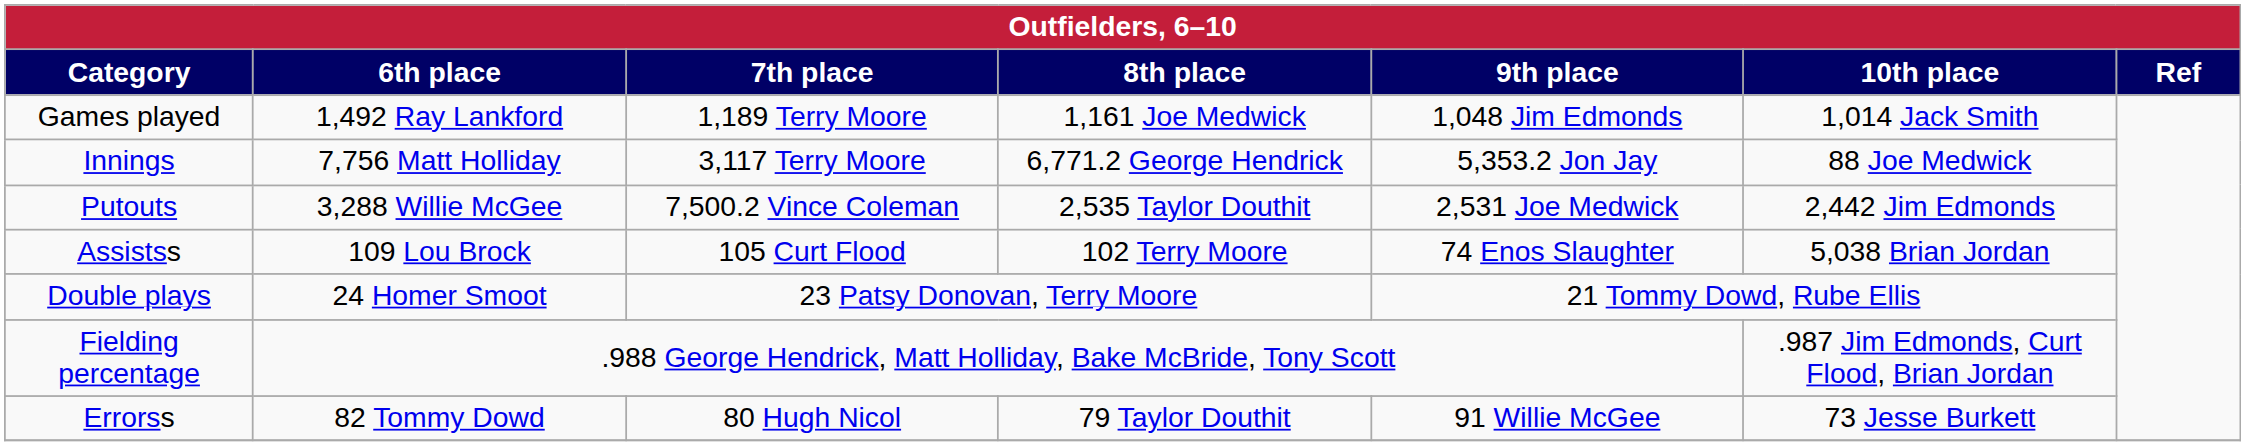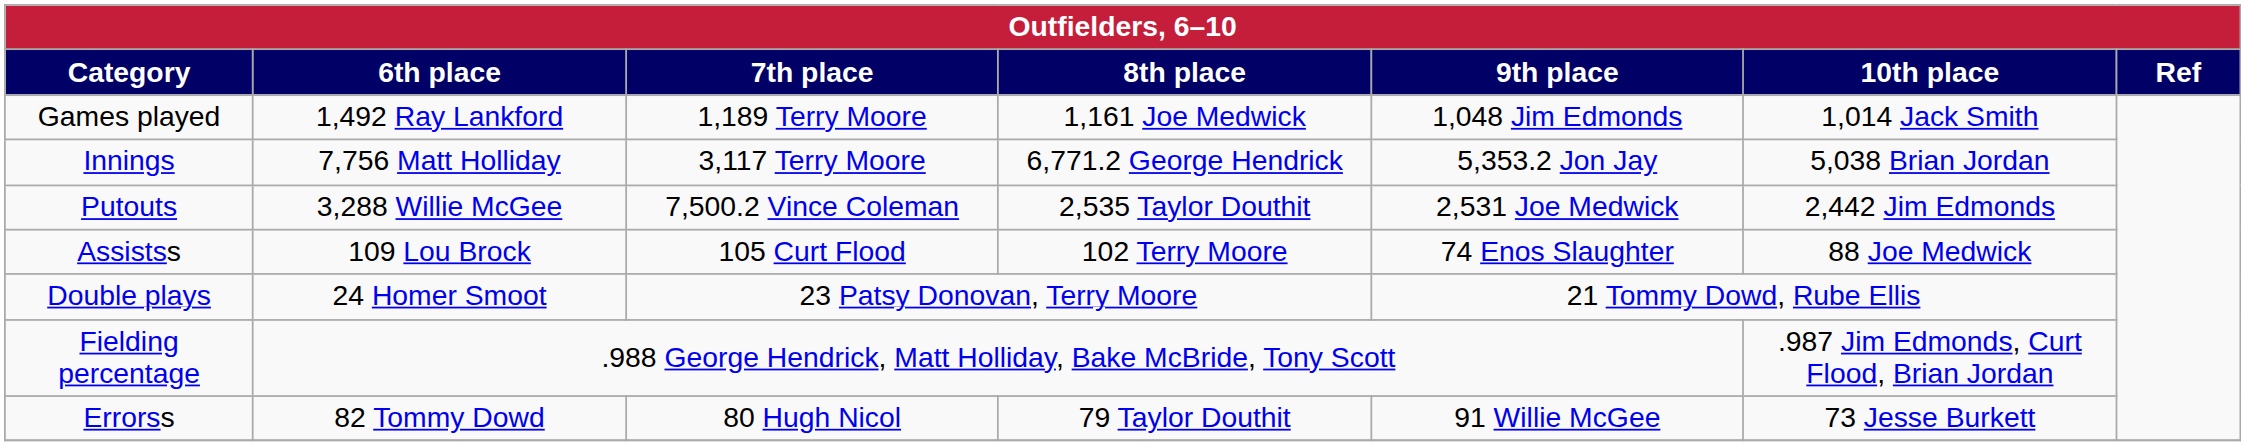Innings | 10th place: 88 Joe Medwick -> 5,038 Brian Jordan
Assistss | 10th place: 5,038 Brian Jordan -> 88 Joe Medwick
